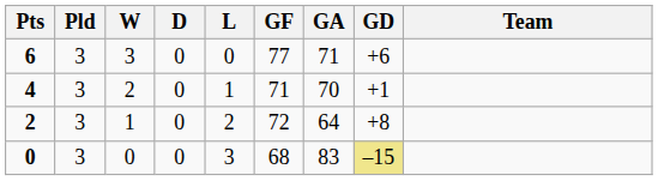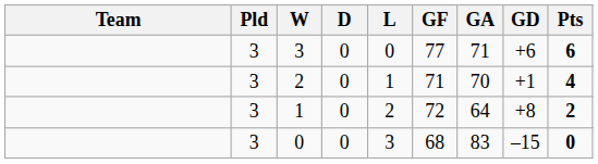columns swapped: Team <-> Pts
row 5 | GD: khaki background -> no background
